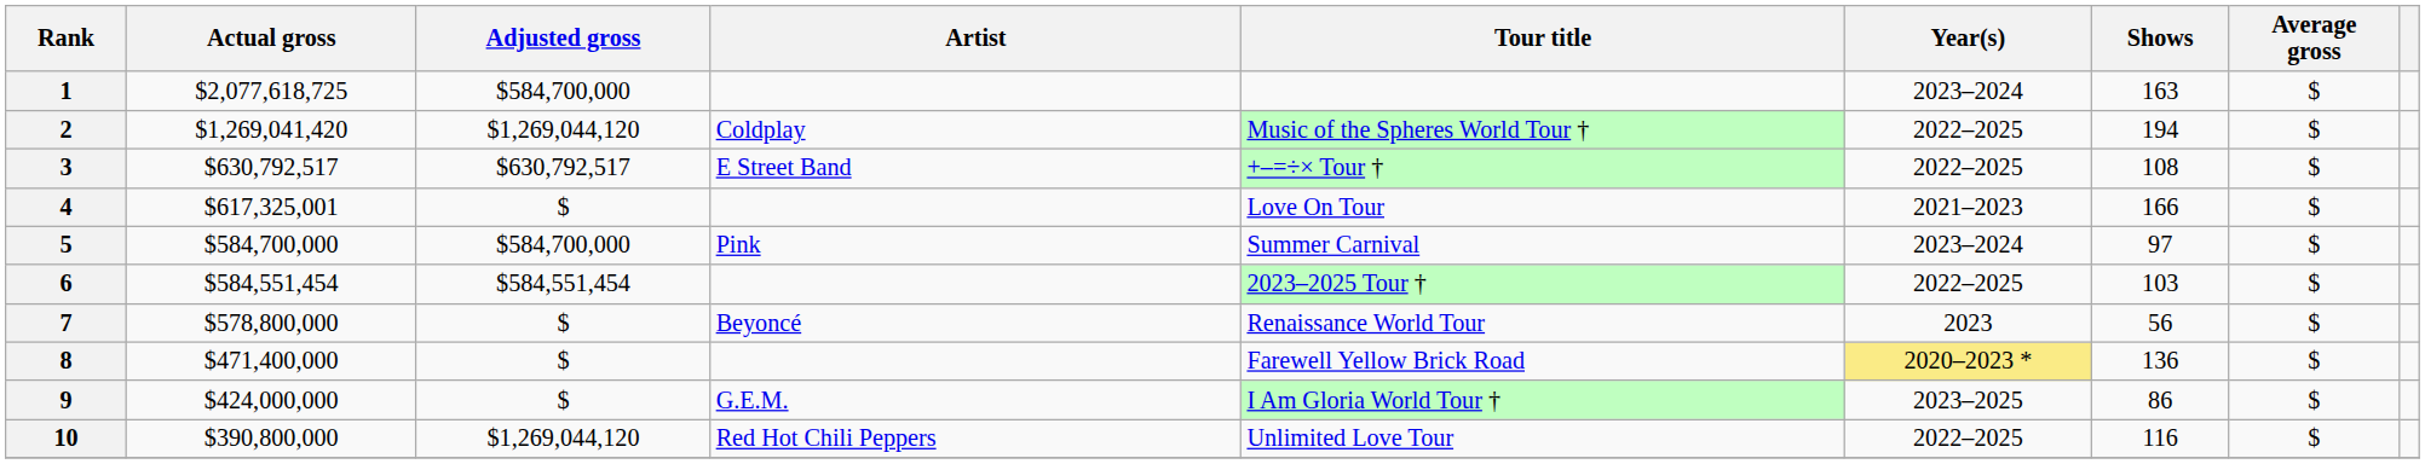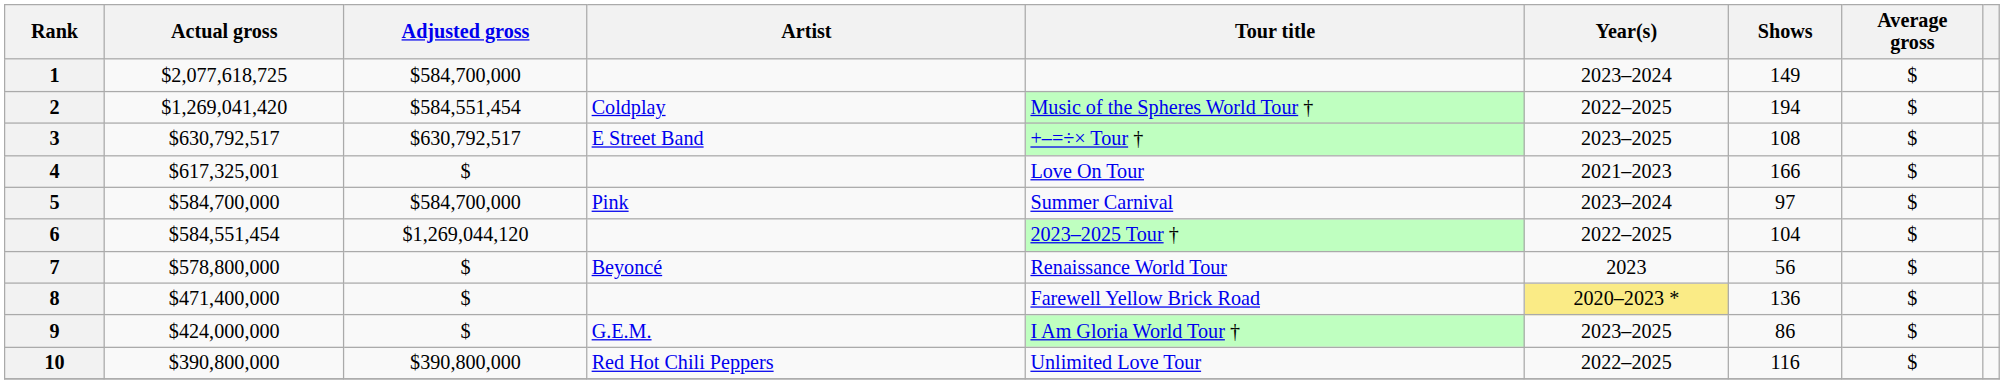1 | Shows: 163 -> 149
2 | Adjusted gross: $1,269,044,120 -> $584,551,454
3 | Year(s): 2022–2025 -> 2023–2025
6 | Adjusted gross: $584,551,454 -> $1,269,044,120
6 | Shows: 103 -> 104
10 | Adjusted gross: $1,269,044,120 -> $390,800,000
